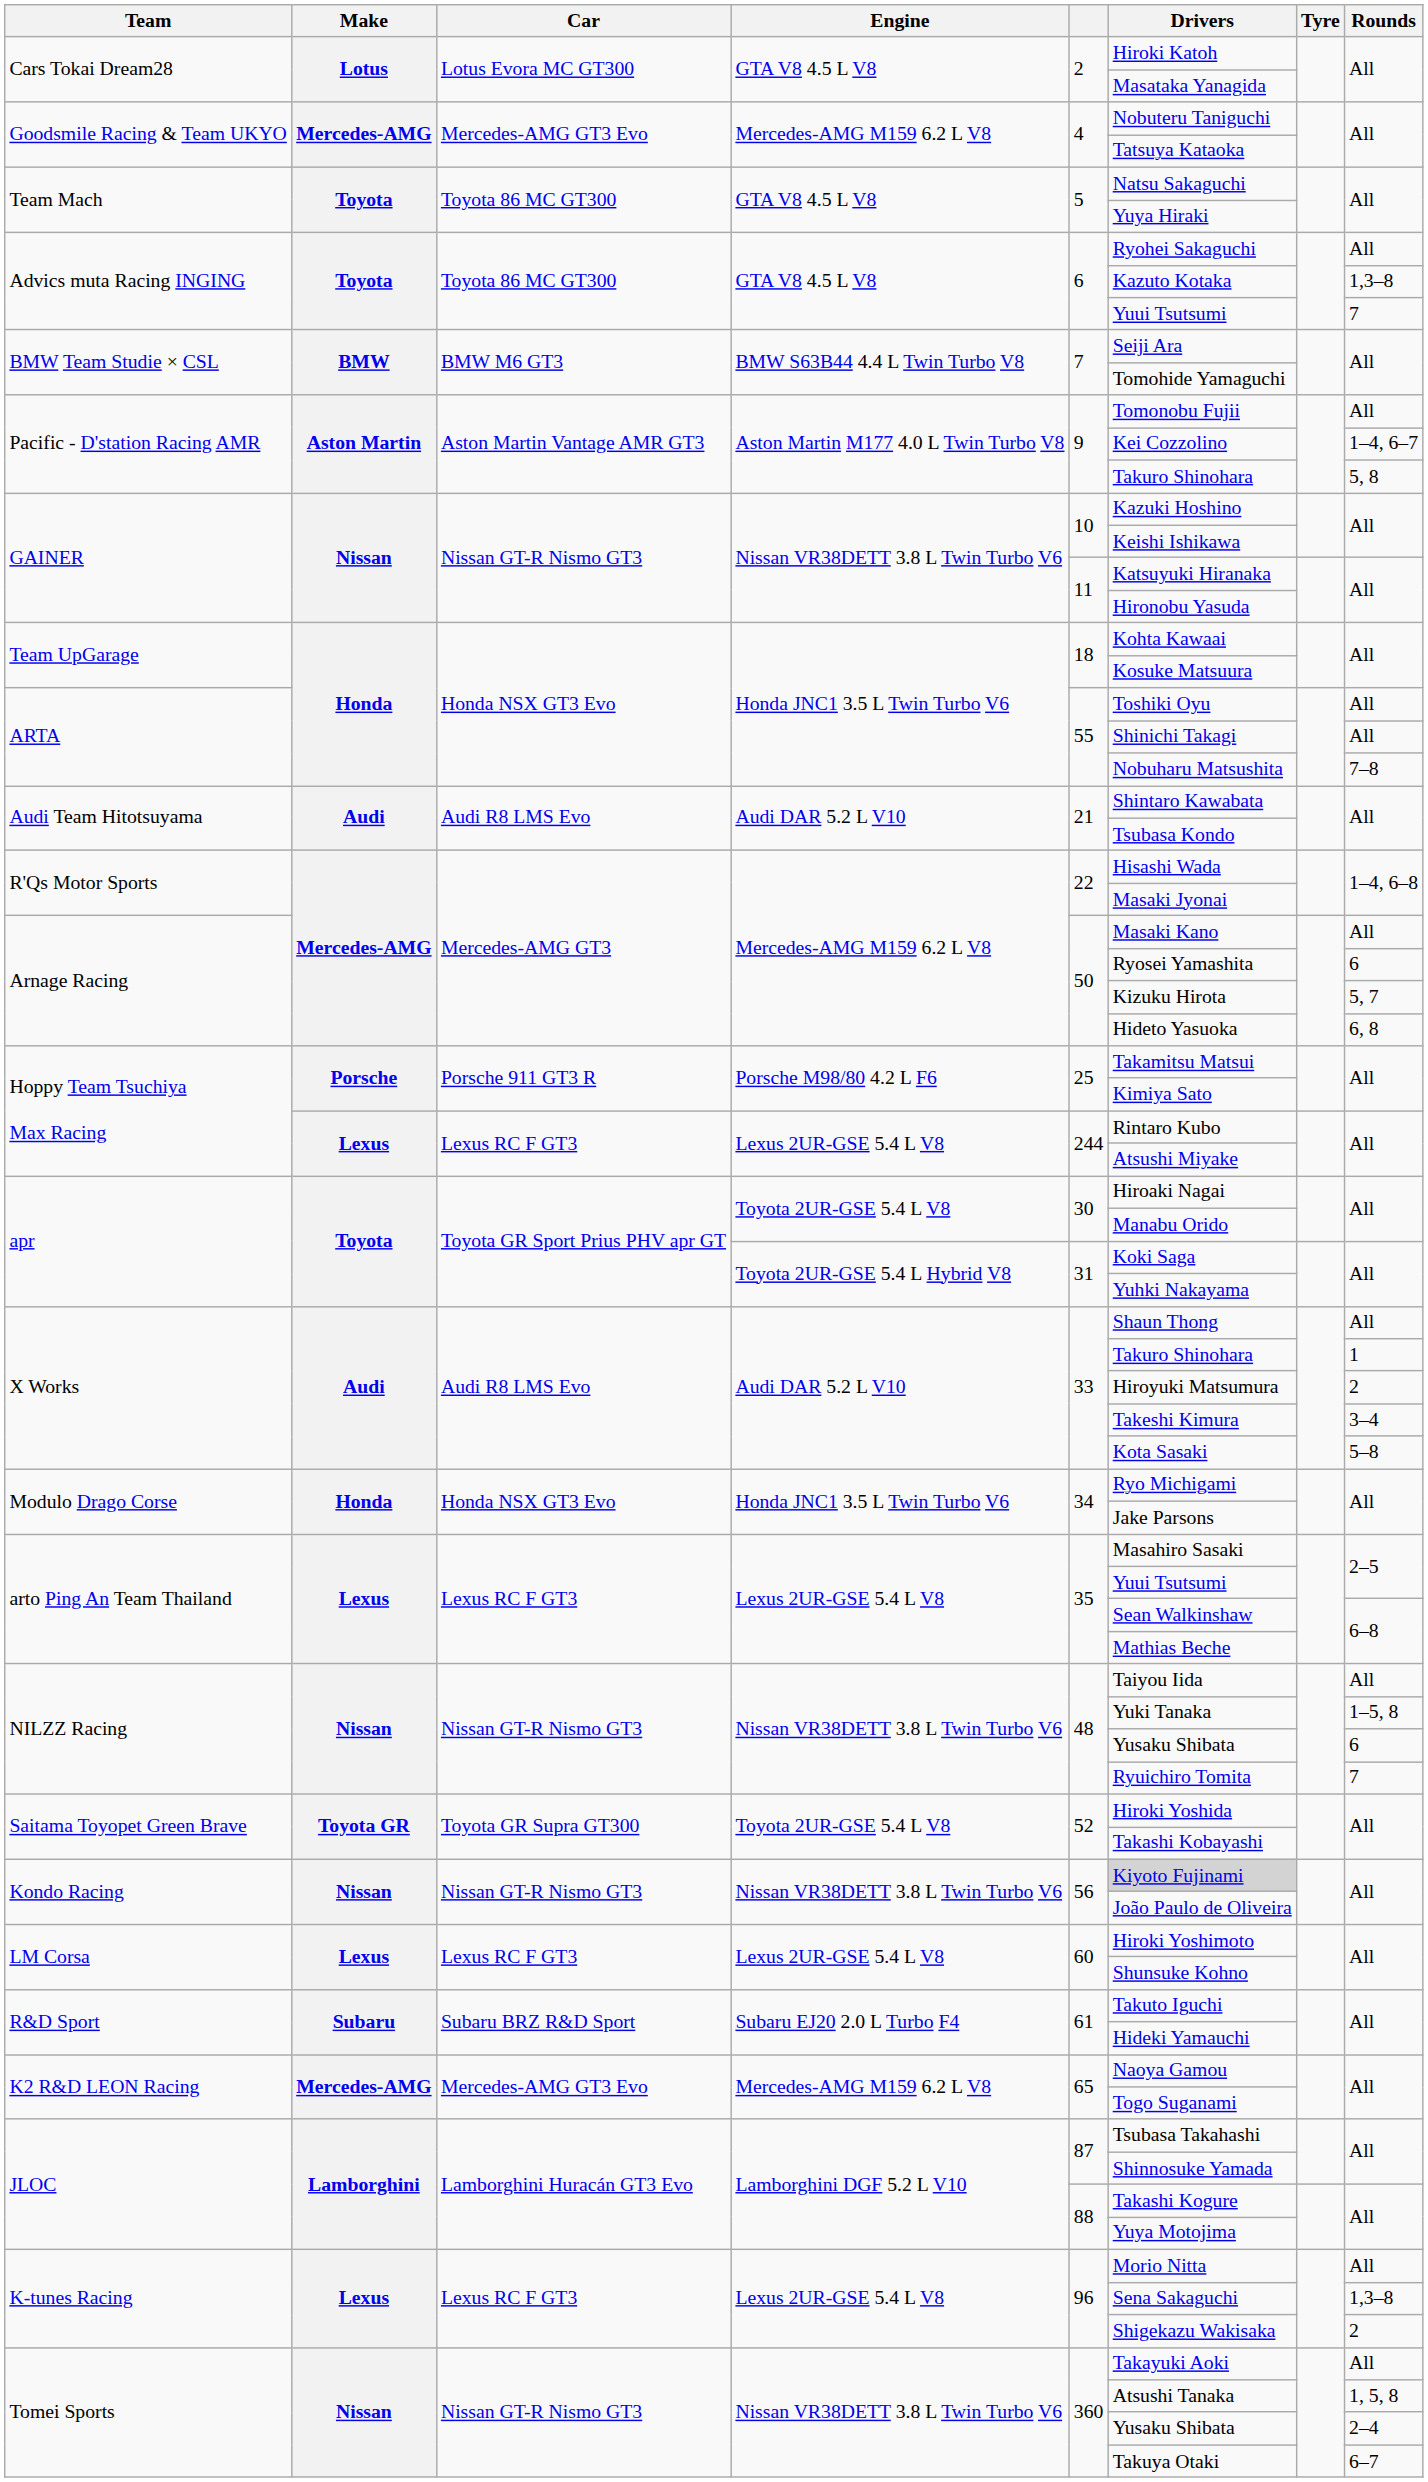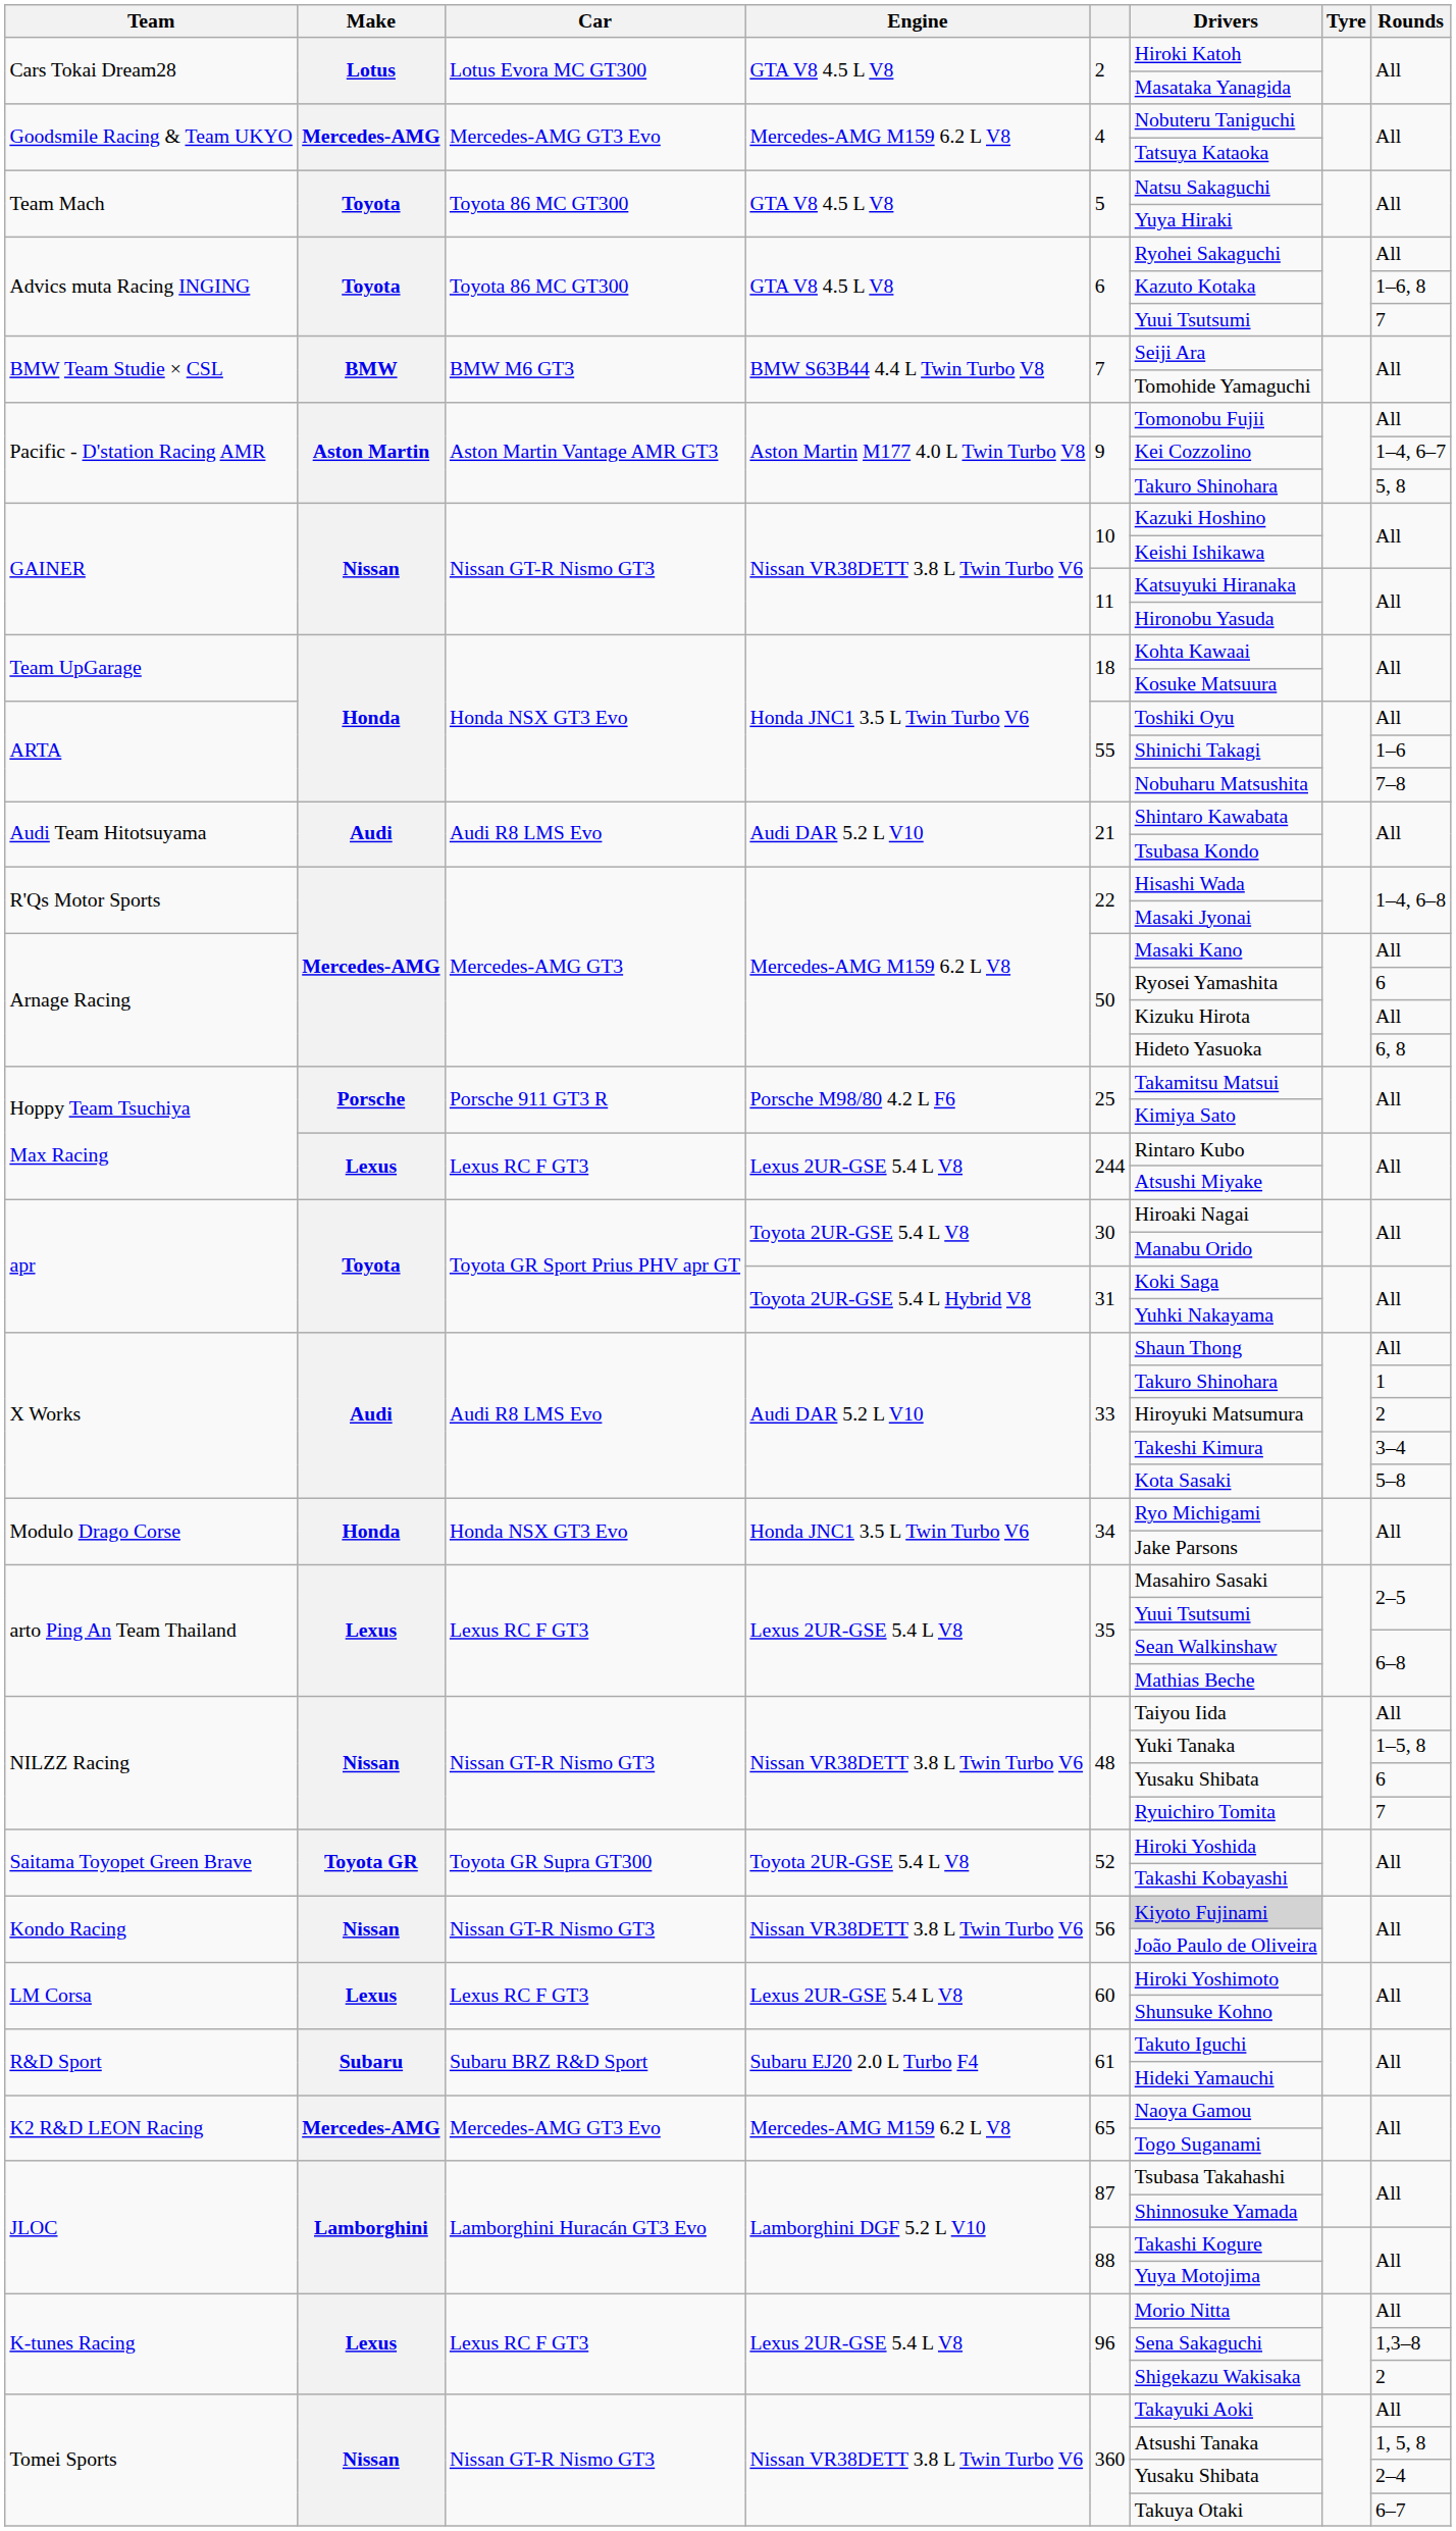row 9 | Rounds: 1,3–8 -> 1–6, 8
row 23 | Rounds: All -> 1–6
row 31 | Rounds: 5, 7 -> All
